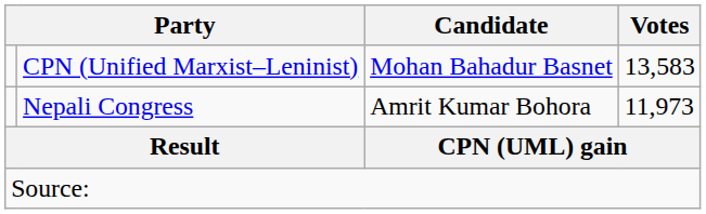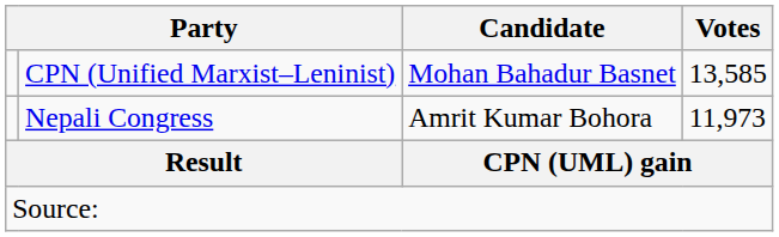CPN (Unified Marxist–Leninist) | Votes: 13,583 -> 13,585
